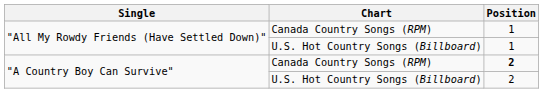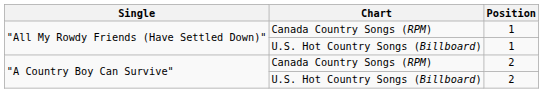"A Country Boy Can Survive" / Canada Country Songs (RPM) | Position: bold -> normal
